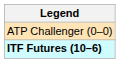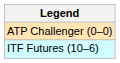row 3 | column 1: bold -> normal
